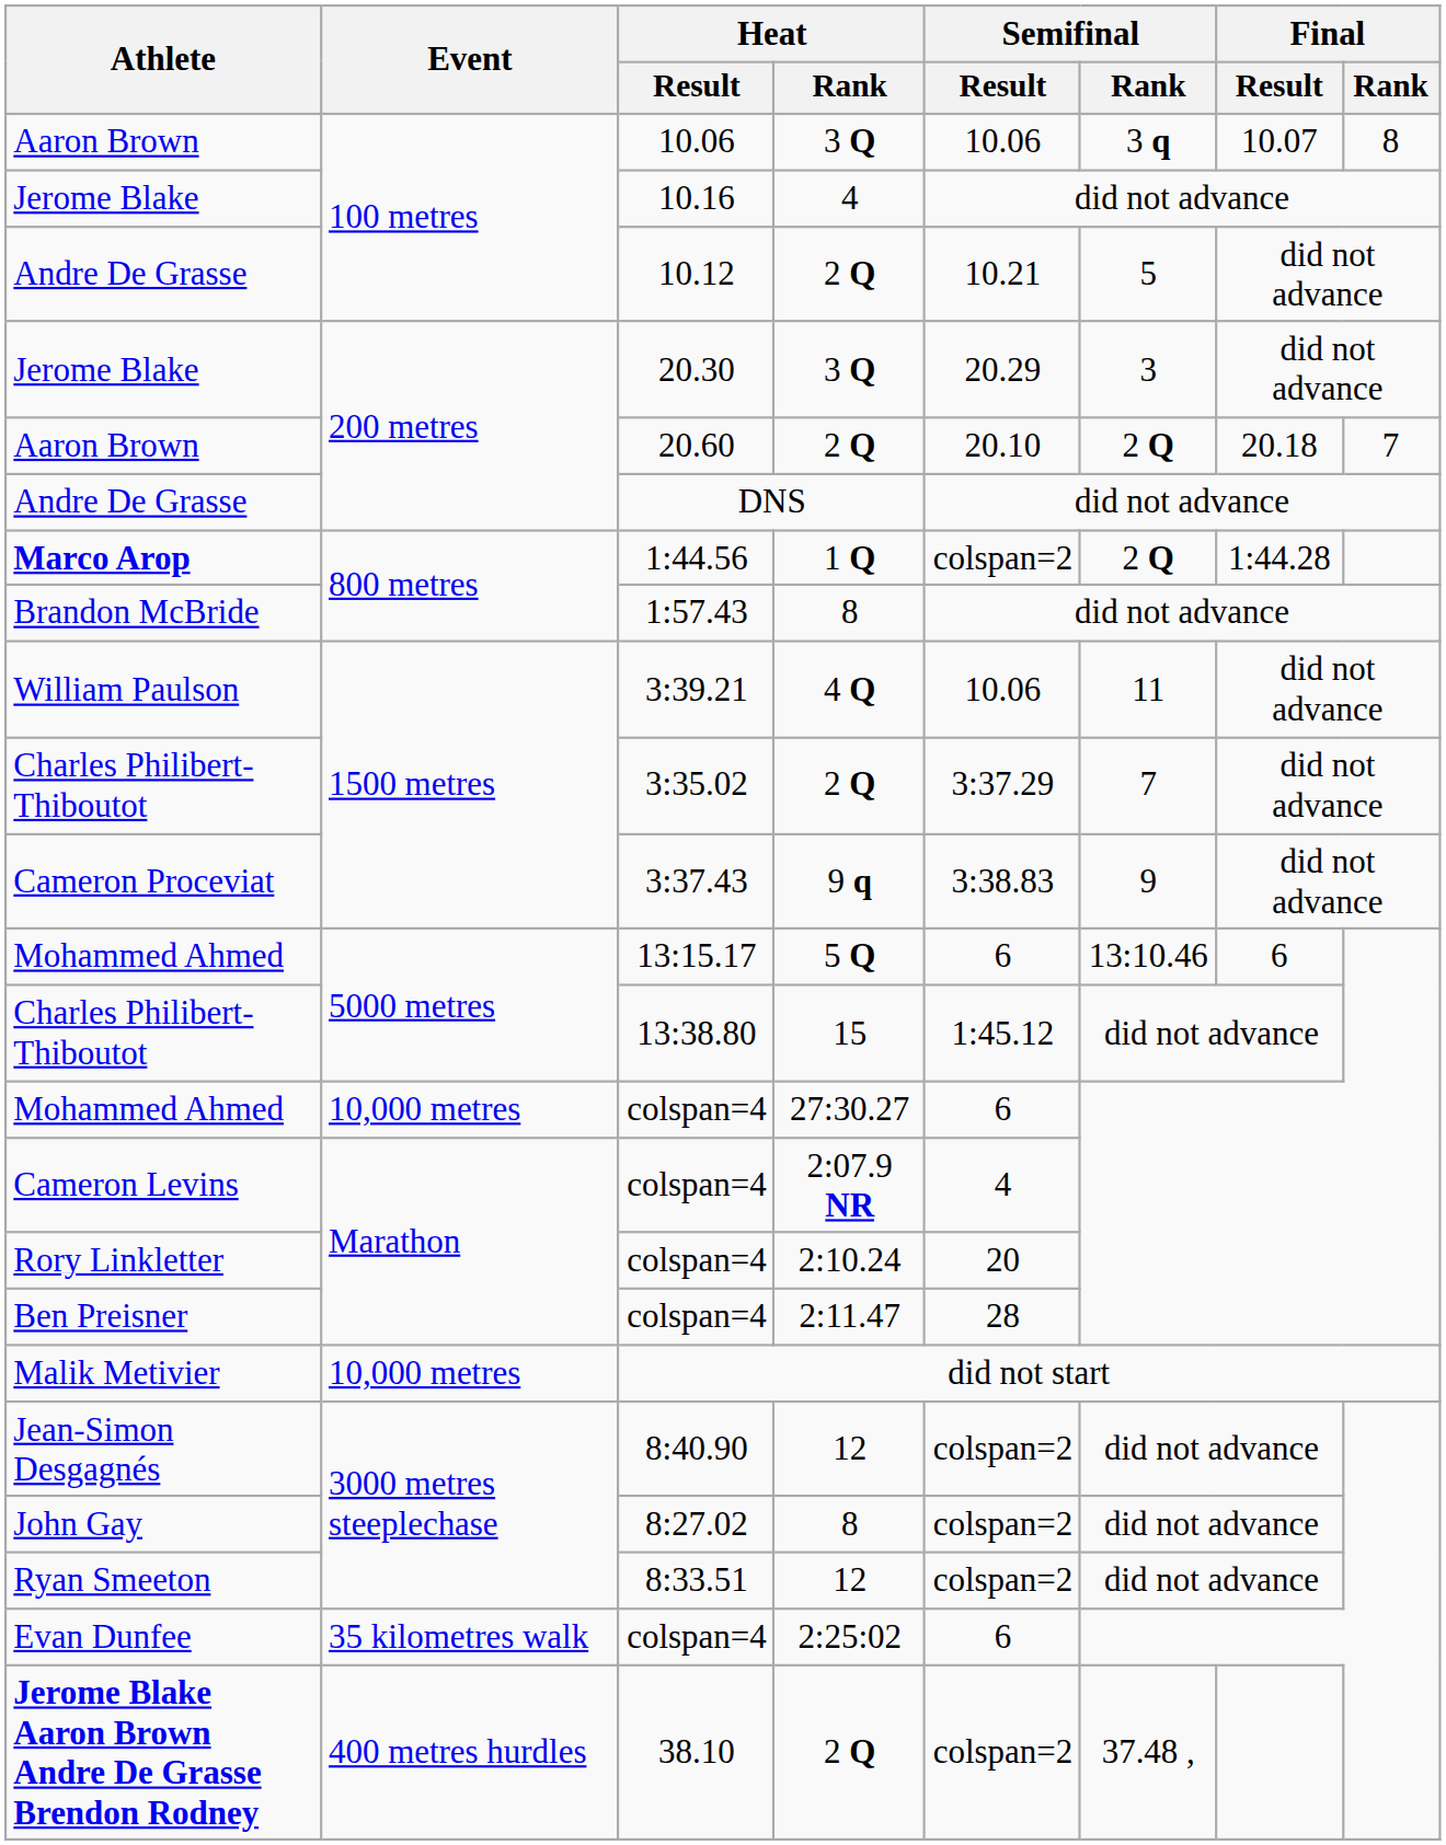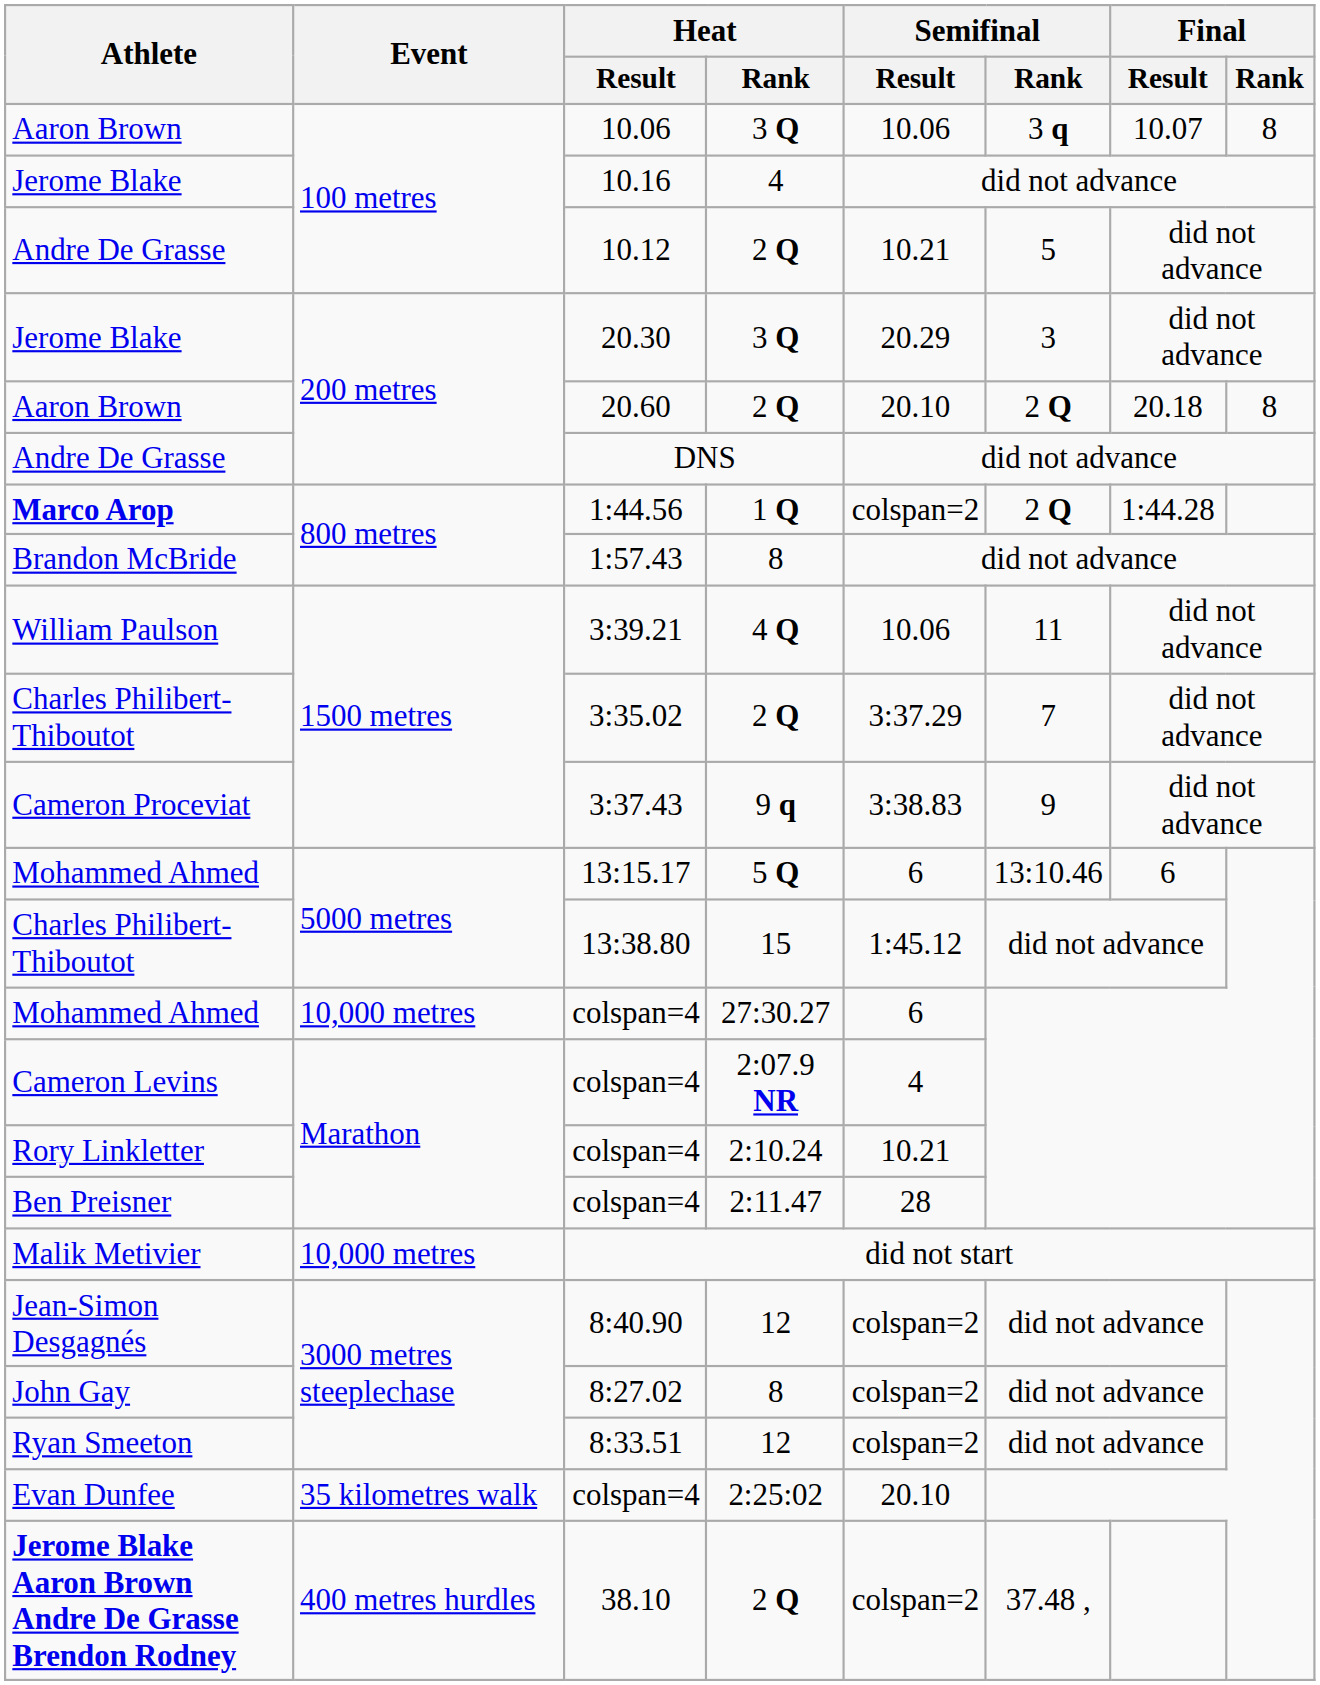20.60 | Final / Rank: 7 -> 8
Rory Linkletter / colspan=4 | Semifinal / Result: 20 -> 10.21
Evan Dunfee / colspan=4 | Semifinal / Result: 6 -> 20.10
